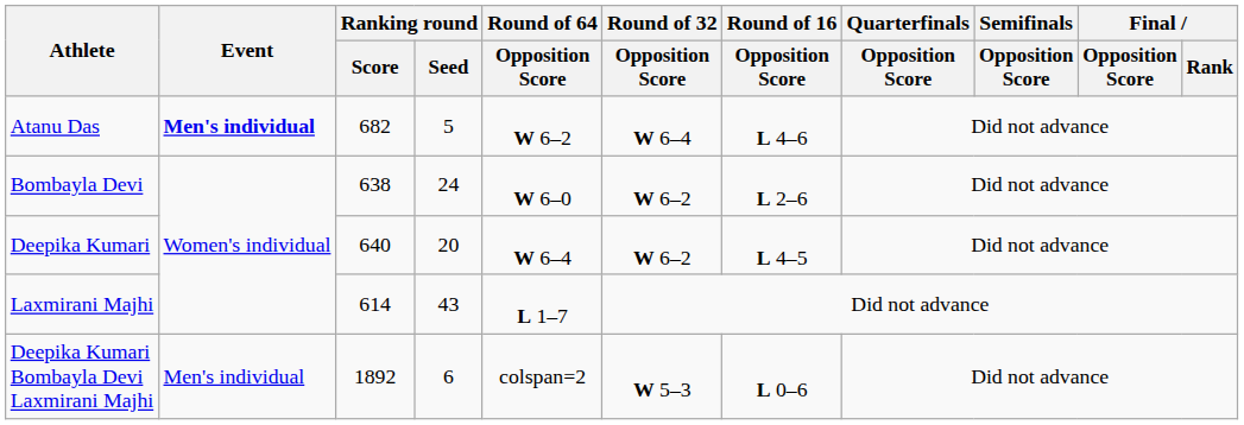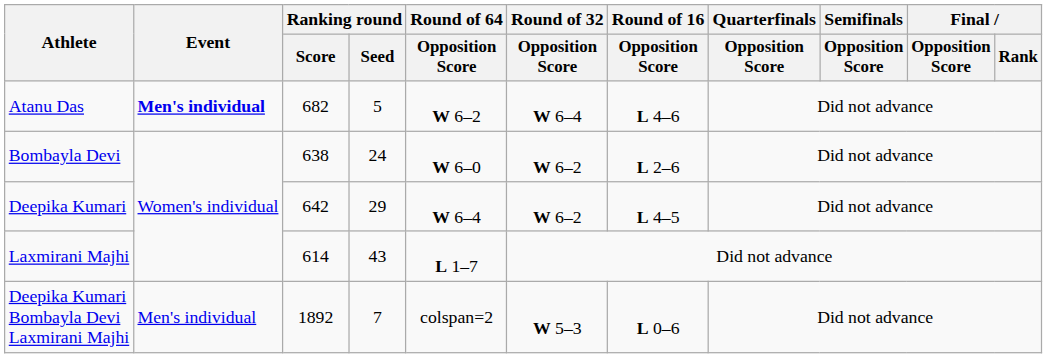Deepika Kumari | Ranking round / Score: 640 -> 642
Deepika Kumari | Ranking round / Seed: 20 -> 29
Deepika Kumari Bombayla Devi Laxmirani Majhi | Ranking round / Seed: 6 -> 7
